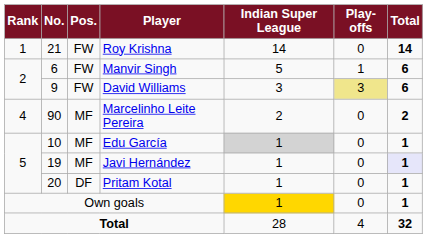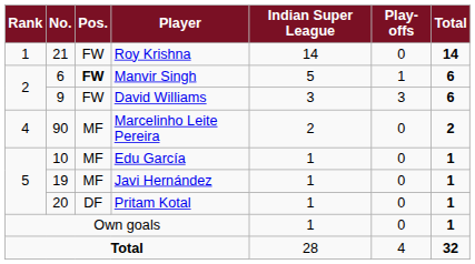Manvir Singh | Pos.: normal -> bold
David Williams | Play-offs: khaki background -> no background
Edu García | Indian Super League: lightgrey background -> no background
Javi Hernández | Total: lavender background -> no background
Own goals | Indian Super League: gold background -> no background
